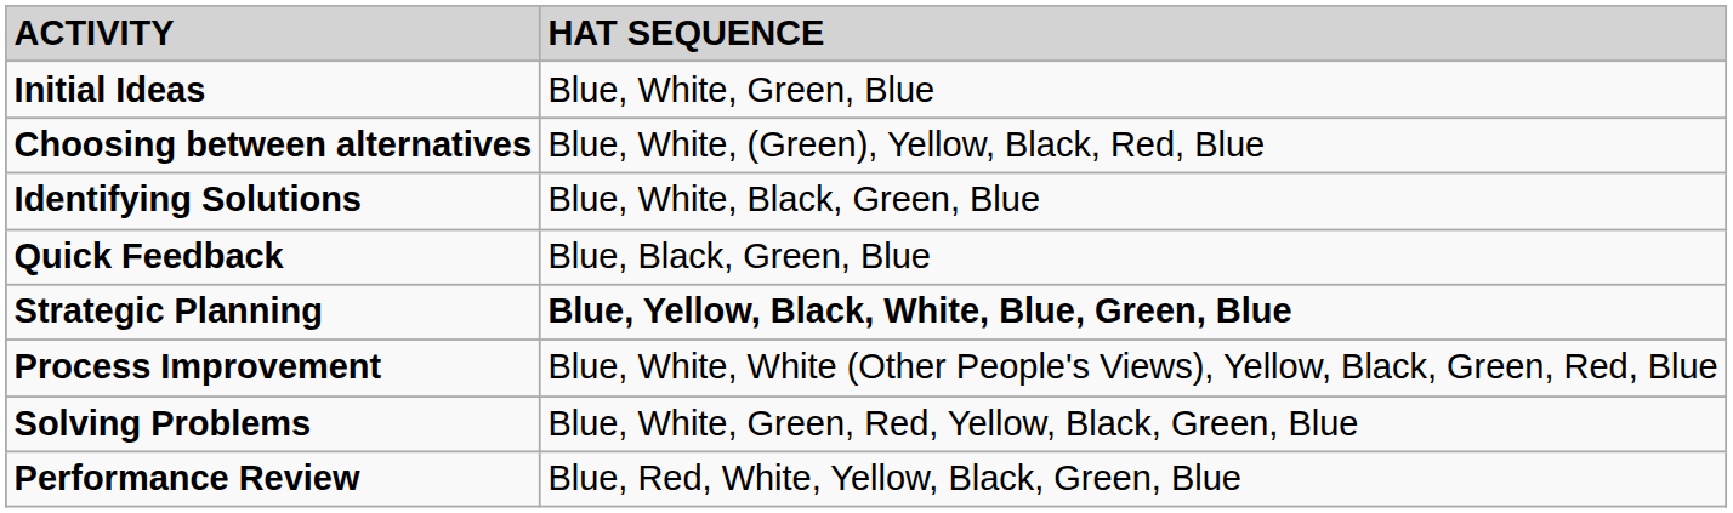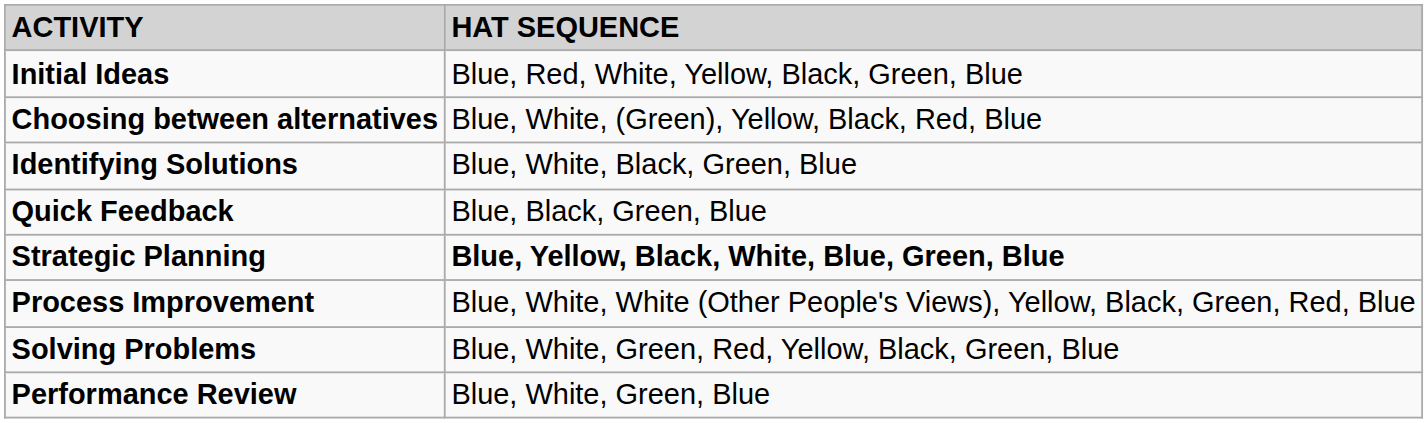Initial Ideas | HAT SEQUENCE: Blue, White, Green, Blue -> Blue, Red, White, Yellow, Black, Green, Blue
Performance Review | HAT SEQUENCE: Blue, Red, White, Yellow, Black, Green, Blue -> Blue, White, Green, Blue
